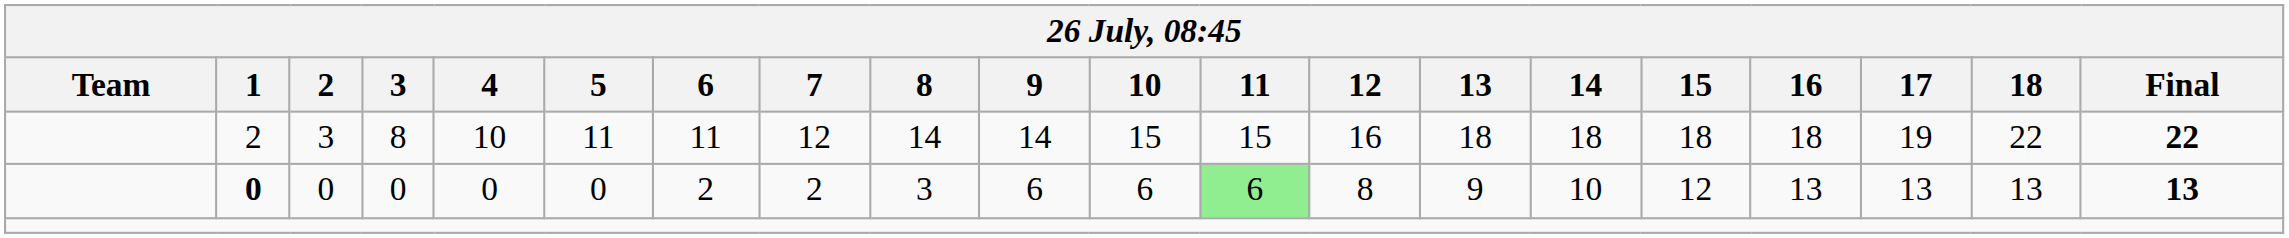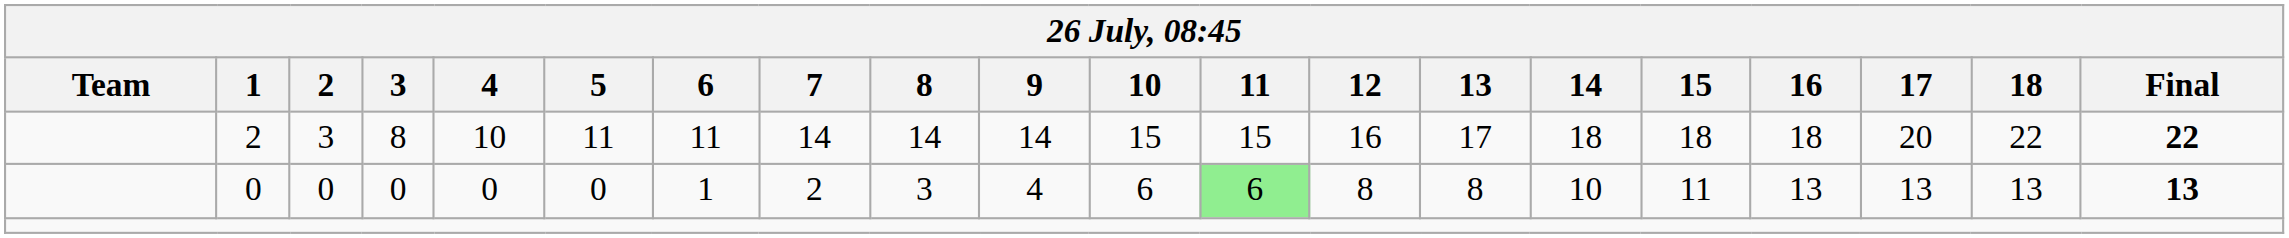row 3 | 7: 12 -> 14
row 3 | 13: 18 -> 17
row 3 | 17: 19 -> 20
row 4 | 1: bold -> normal
row 4 | 6: 2 -> 1
row 4 | 9: 6 -> 4
row 4 | 13: 9 -> 8
row 4 | 15: 12 -> 11
